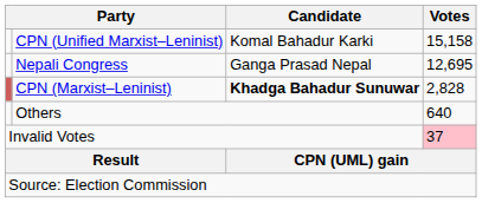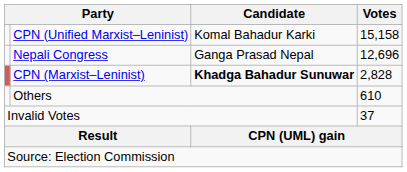Nepali Congress | Votes: 12,695 -> 12,696
Others | Votes: 640 -> 610
Invalid Votes | Votes: pink background -> no background
